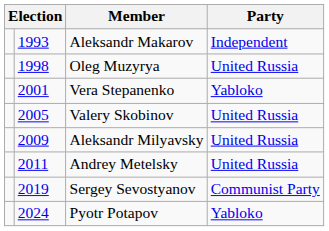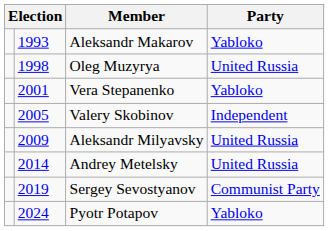Aleksandr Makarov | Party: Independent -> Yabloko
Valery Skobinov | Party: United Russia -> Independent
Andrey Metelsky | column 2: 2011 -> 2014
